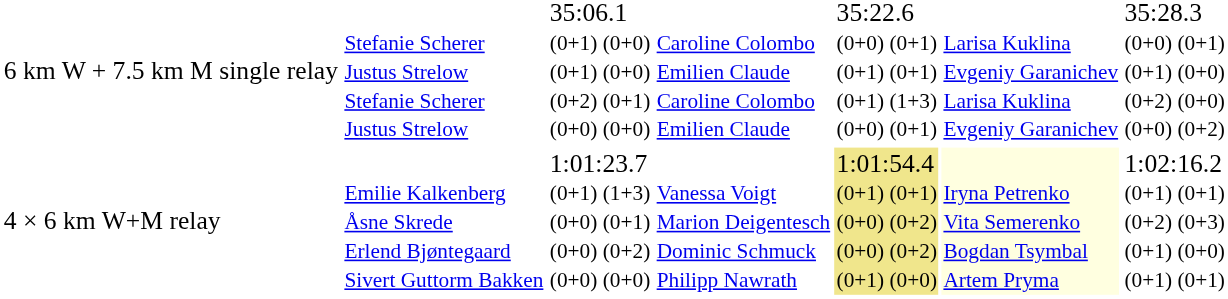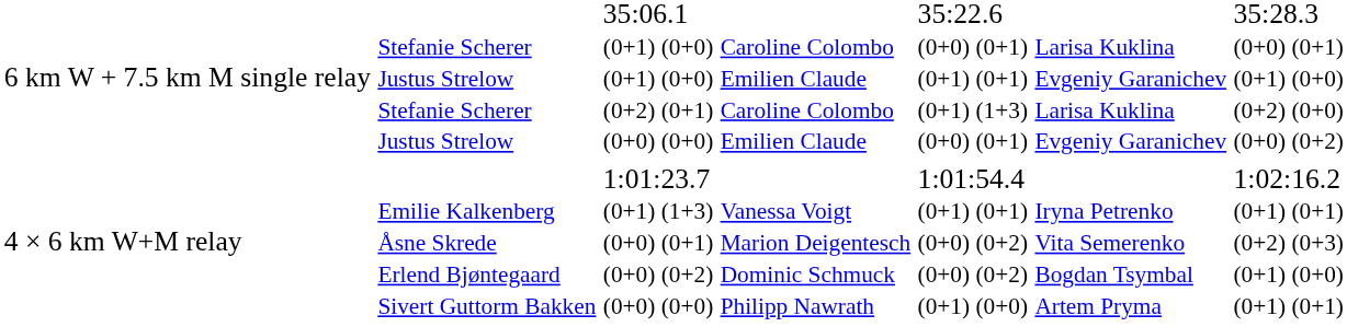4 × 6 km W+M relay | column 5: khaki background -> no background
4 × 6 km W+M relay | column 6: lightyellow background -> no background
